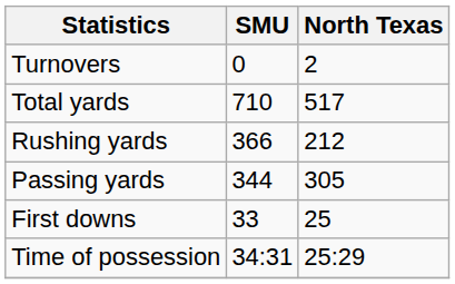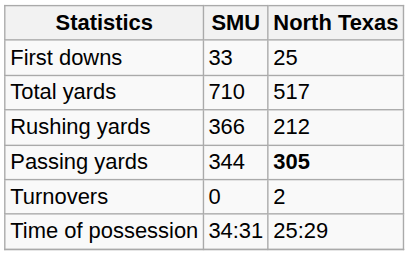rows swapped: First downs <-> Turnovers
Passing yards | North Texas: normal -> bold
